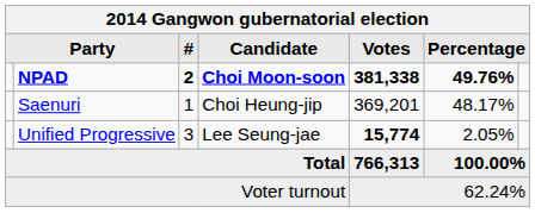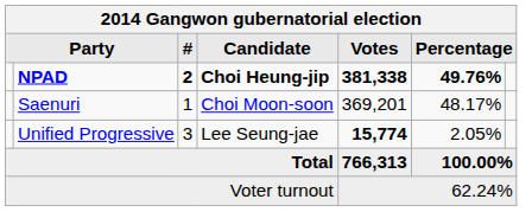NPAD | Candidate: Choi Moon-soon -> Choi Heung-jip
Saenuri | Candidate: Choi Heung-jip -> Choi Moon-soon
